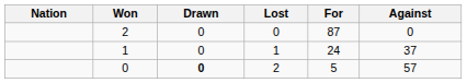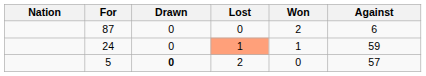columns swapped: Won <-> For
row 2 | Against: 0 -> 6
row 3 | Lost: no background -> lightsalmon background
row 3 | Against: 37 -> 59
